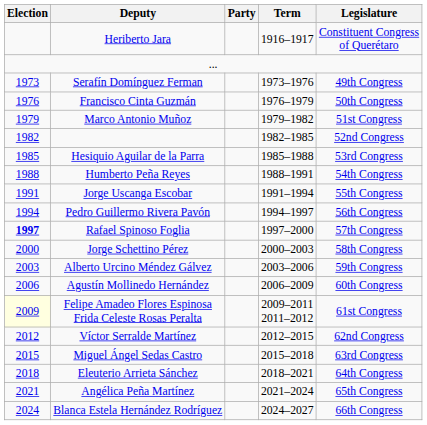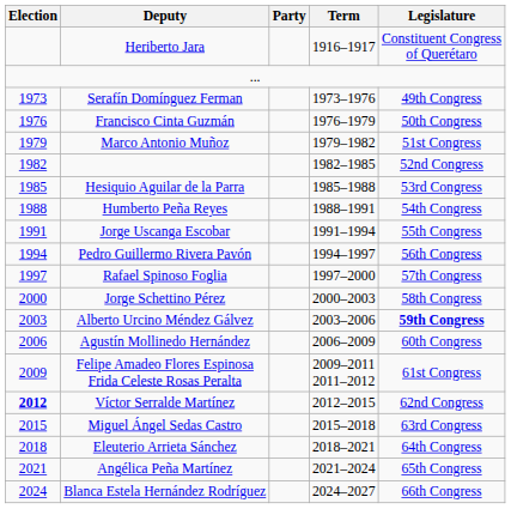Rafael Spinoso Foglia | Election: bold -> normal
Alberto Urcino Méndez Gálvez | Legislature: normal -> bold
Felipe Amadeo Flores Espinosa Frida Celeste Rosas Peralta | Election: lightyellow background -> no background
Víctor Serralde Martínez | Election: normal -> bold
